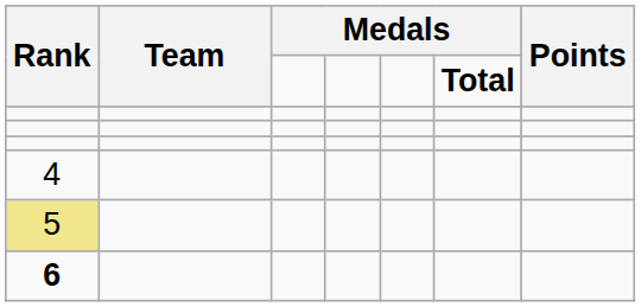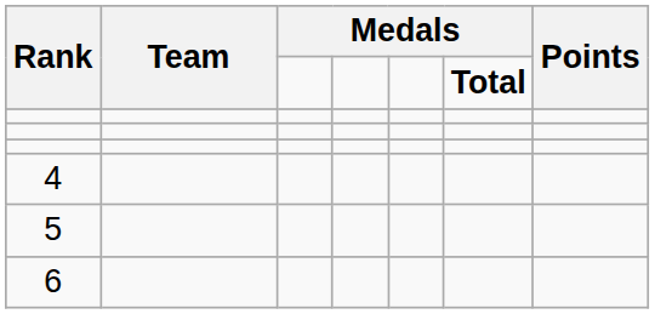5 | Rank: khaki background -> no background
6 | Rank: bold -> normal
